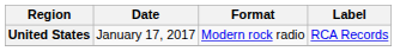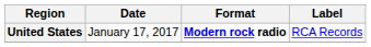United States | Format: normal -> bold
